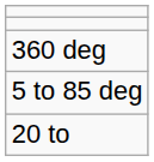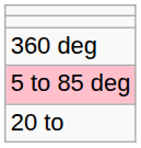row 4 | column 1: no background -> pink background
